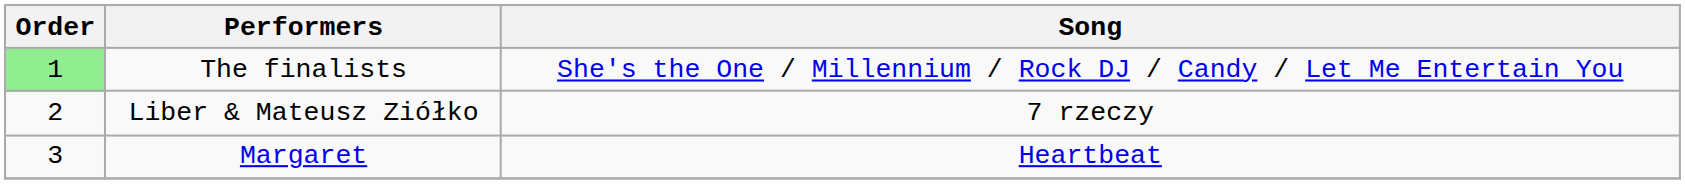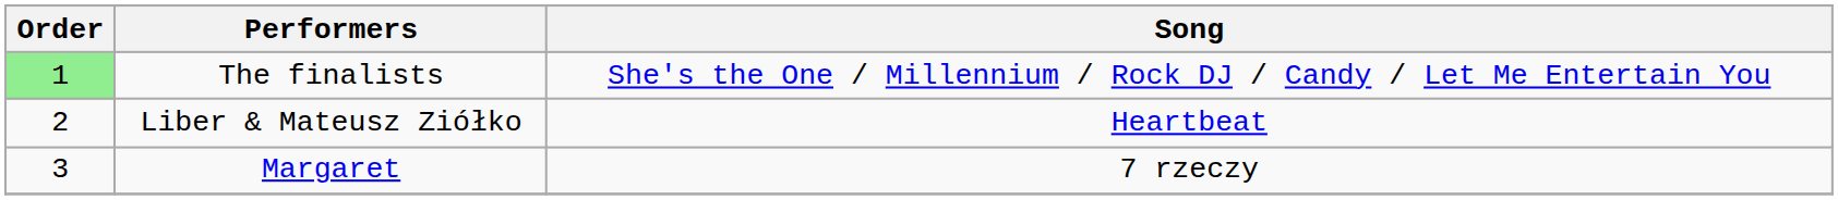Liber & Mateusz Ziółko | Song: 7 rzeczy -> Heartbeat
Margaret | Song: Heartbeat -> 7 rzeczy
